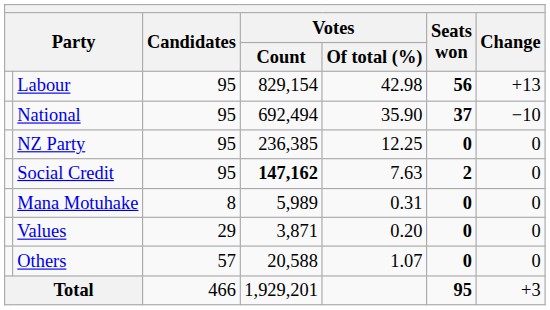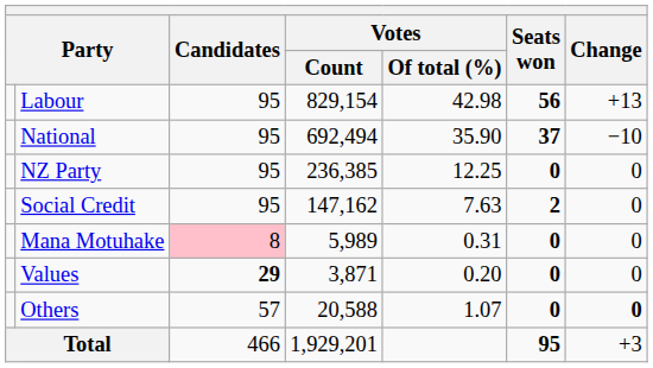Social Credit | Votes / Count: bold -> normal
Mana Motuhake | Candidates: no background -> pink background
Values | Candidates: normal -> bold
Others | Change: normal -> bold
